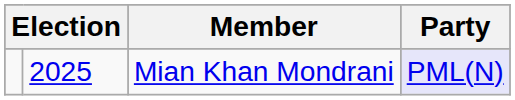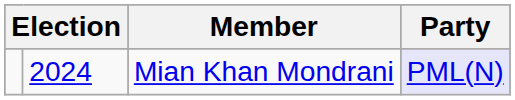Mian Khan Mondrani | column 2: 2025 -> 2024
